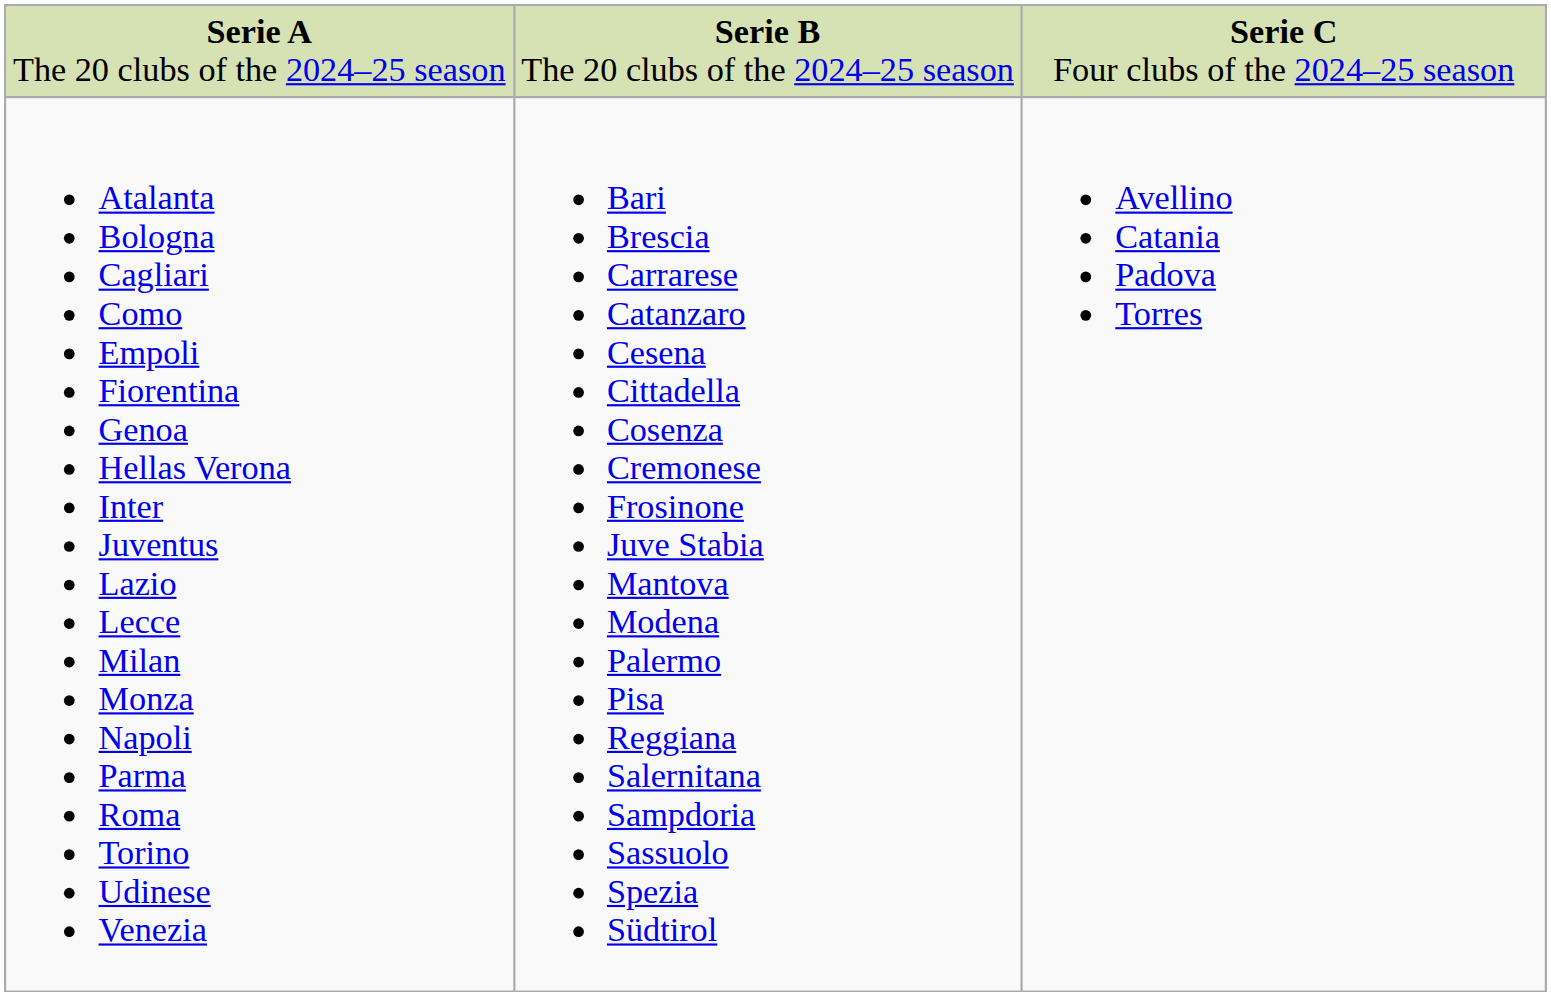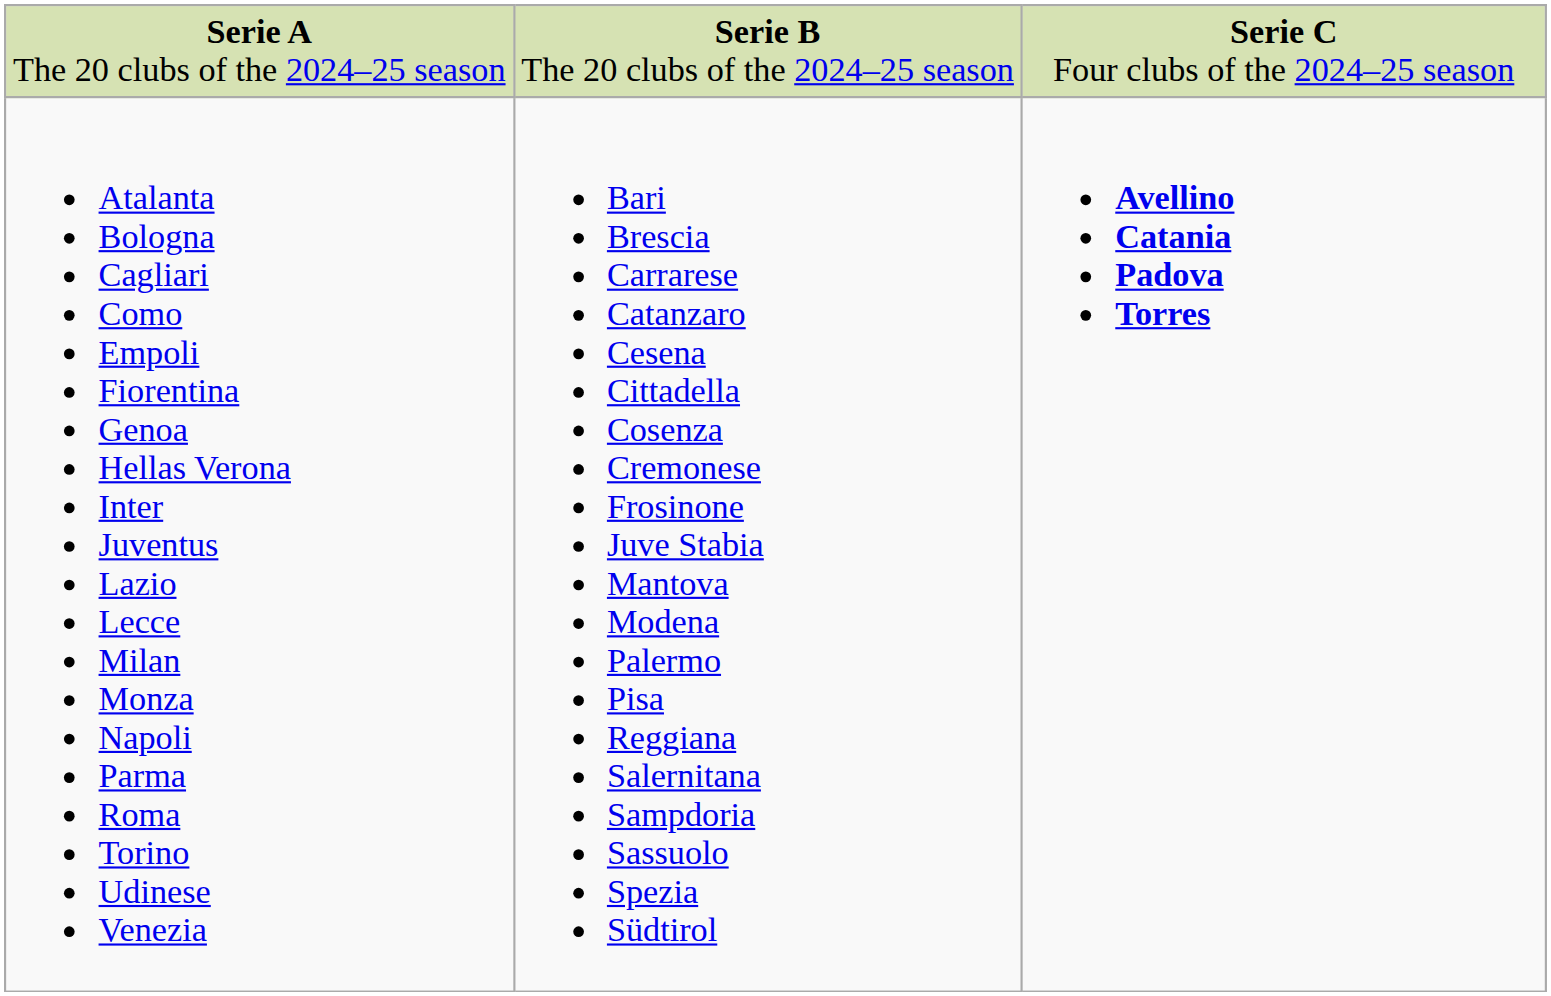row 2 | column 3: normal -> bold
